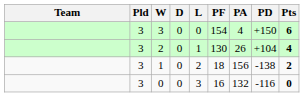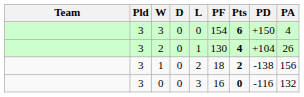columns swapped: PA <-> Pts
